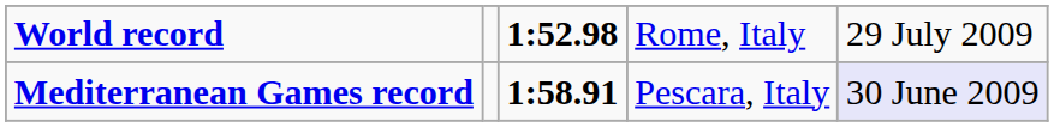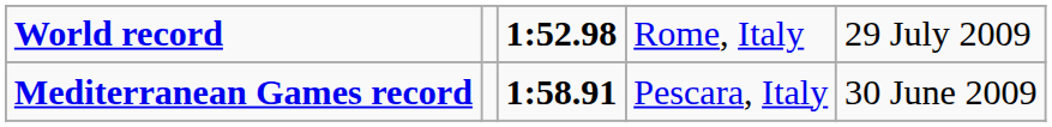Mediterranean Games record | column 5: lavender background -> no background
